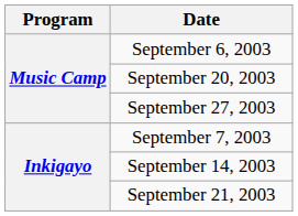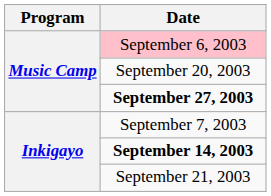September 6, 2003 | Date: no background -> pink background
September 27, 2003 | Date: normal -> bold
September 14, 2003 | Date: normal -> bold
